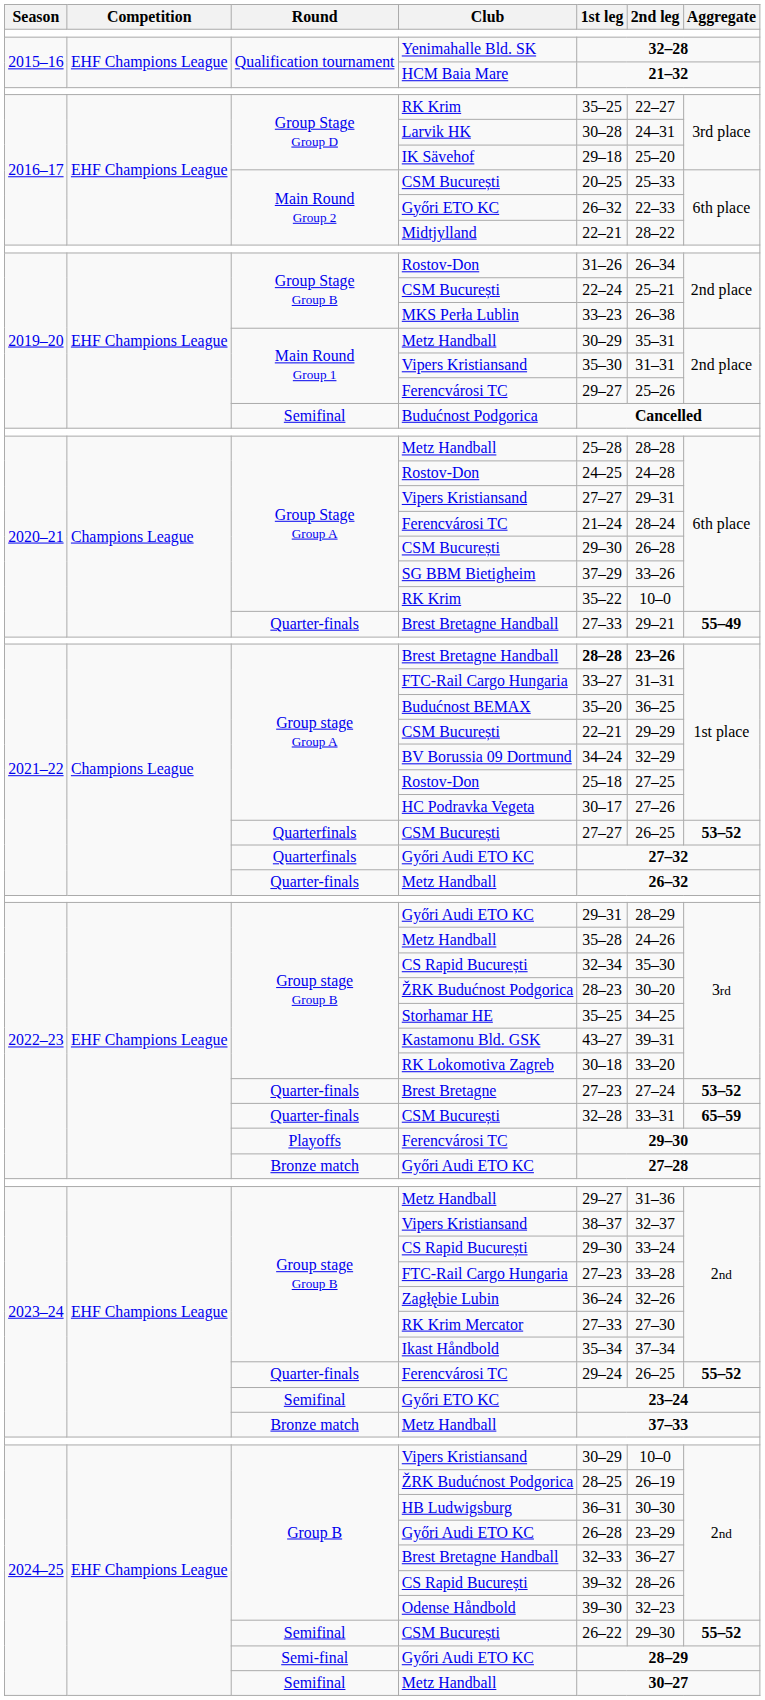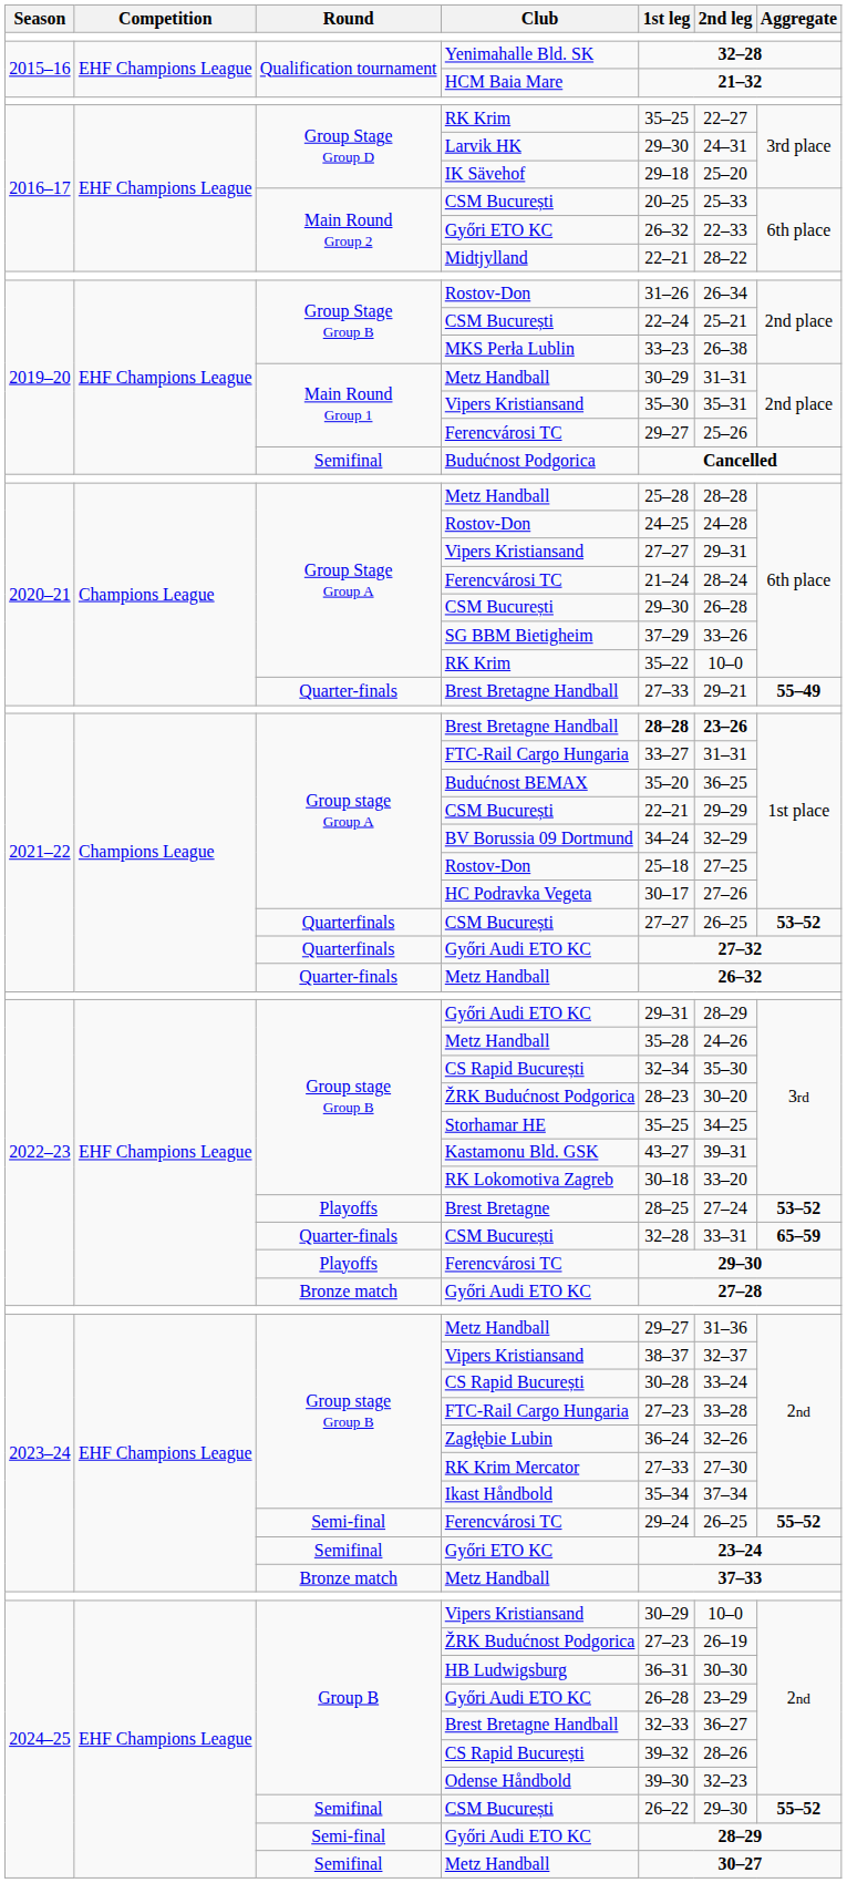Larvik HK | 1st leg: 30–28 -> 29–30
2019–20 / Metz Handball | 2nd leg: 35–31 -> 31–31
2019–20 / Vipers Kristiansand | 2nd leg: 31–31 -> 35–31
Brest Bretagne | Round: Quarter-finals -> Playoffs
Brest Bretagne | 1st leg: 27–23 -> 28–25
2023–24 / CS Rapid București | 1st leg: 29–30 -> 30–28
2023–24 / Ferencvárosi TC | Round: Quarter-finals -> Semi-final
2024–25 / ŽRK Budućnost Podgorica | 1st leg: 28–25 -> 27–23
